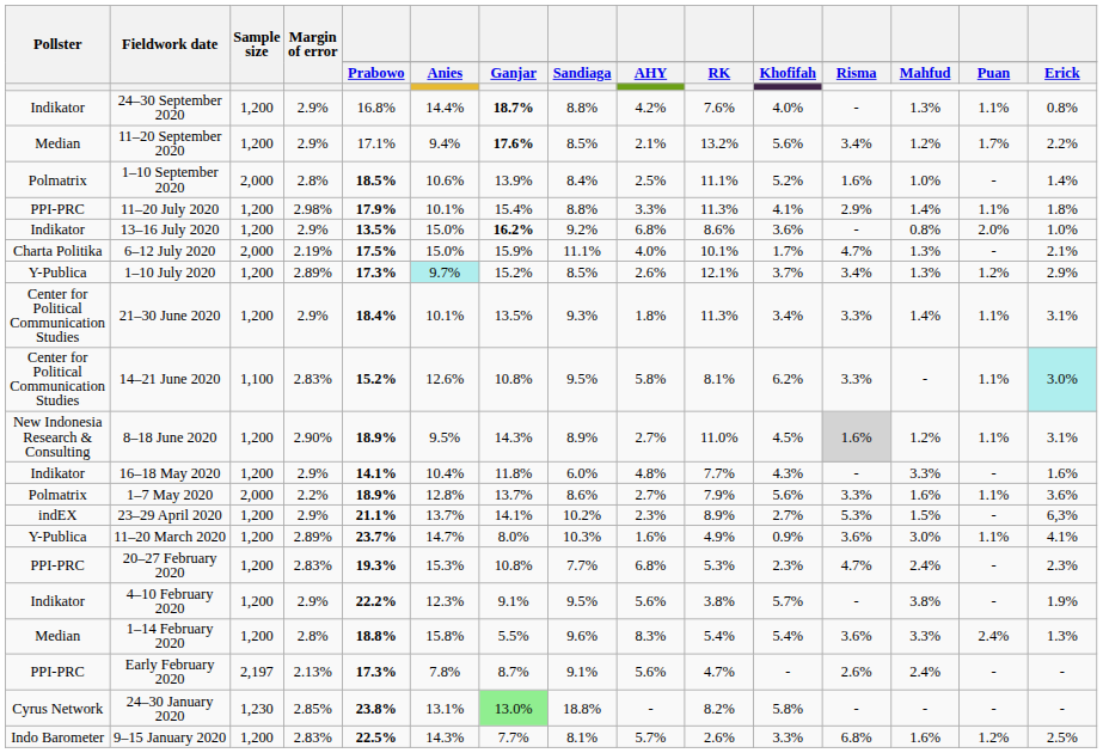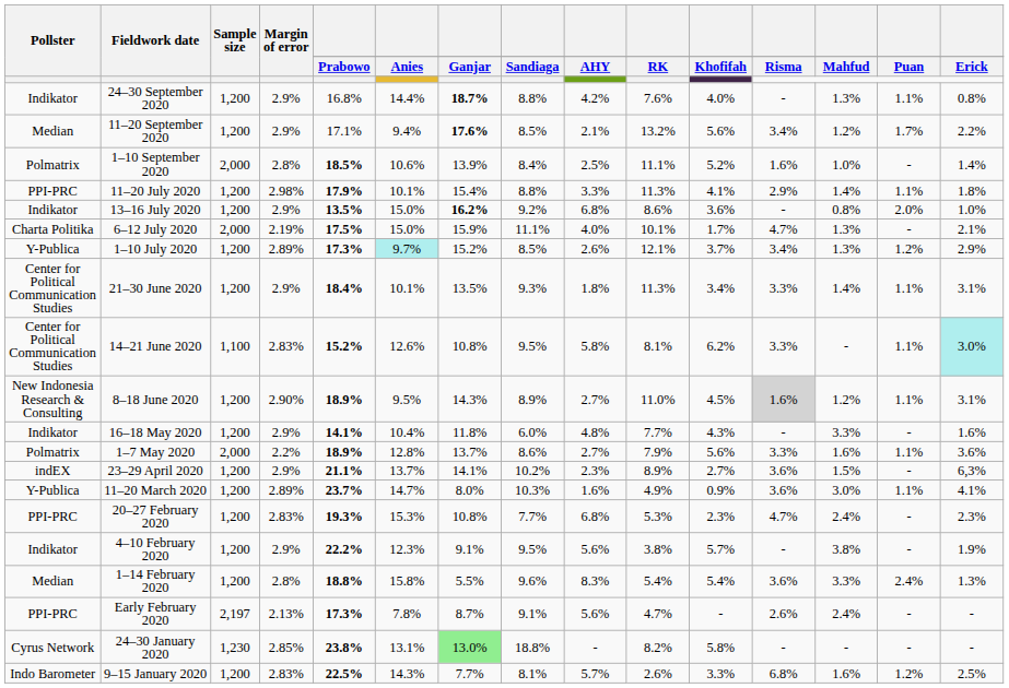23–29 April 2020 | column 12: 5.3% -> 3.6%
